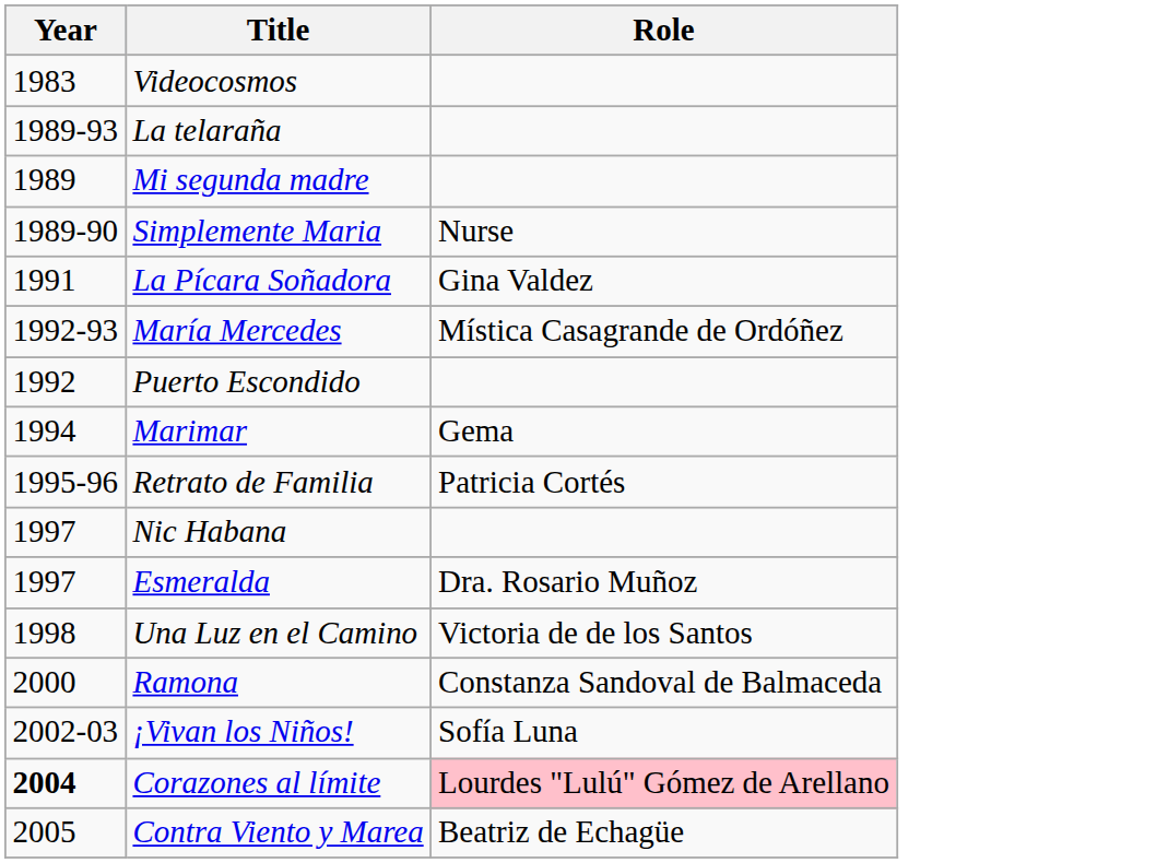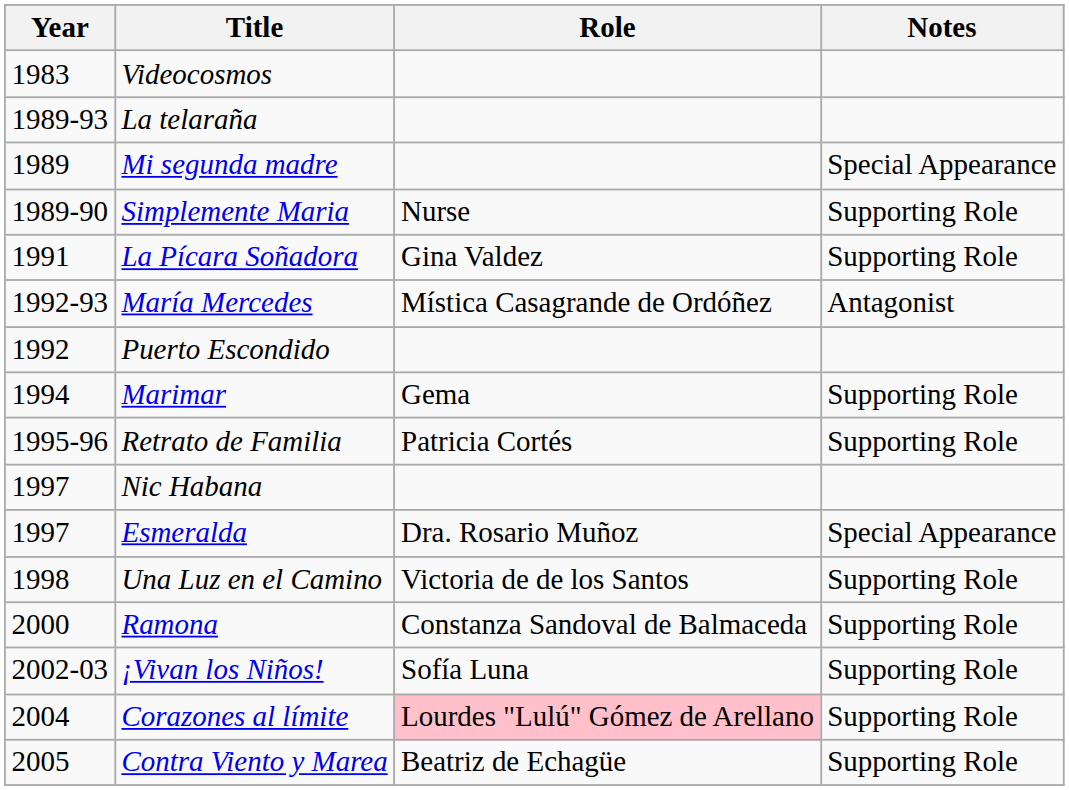+ column: Notes | Special Appearance | Supporting Role | Supporting Role | Antagonist | Supporting Role | Supporting Role | Special Appearance | Supporting Role | Supporting Role | Supporting Role | Supporting Role | Supporting Role
Corazones al límite | Year: bold -> normal
